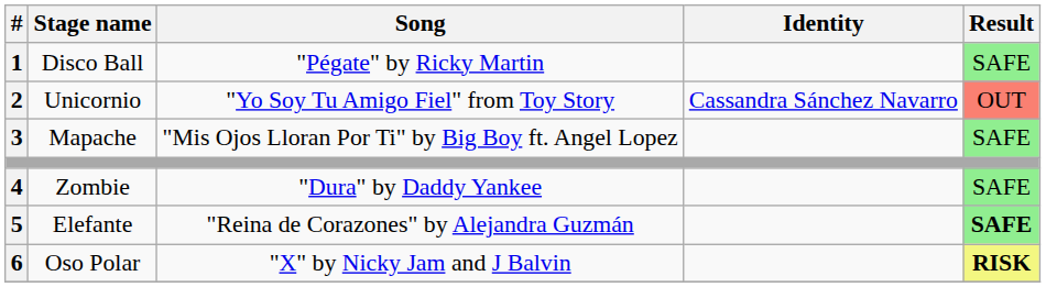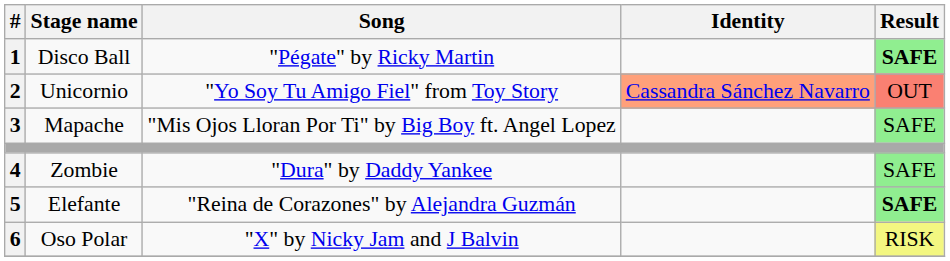Disco Ball | Result: normal -> bold
Unicornio | Identity: no background -> lightsalmon background
Oso Polar | Result: bold -> normal
